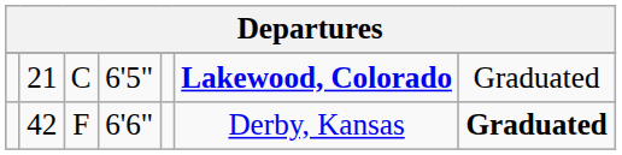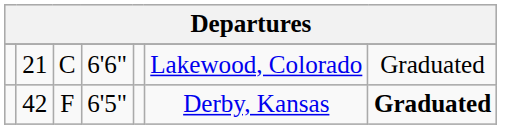21 | column 4: 6'5" -> 6'6"
21 | column 6: bold -> normal
42 | column 4: 6'6" -> 6'5"
